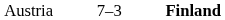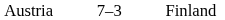Austria | column 3: bold -> normal
